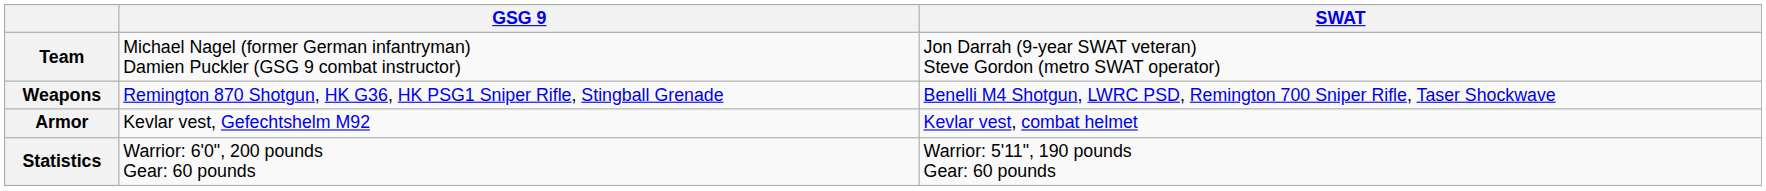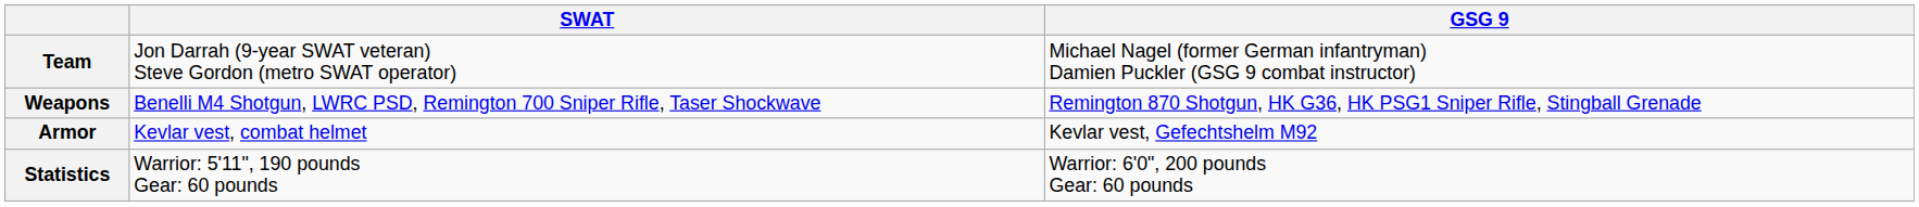columns swapped: SWAT <-> GSG 9
